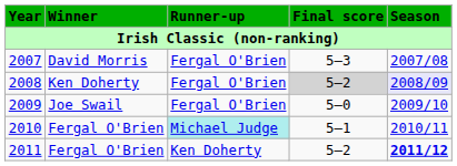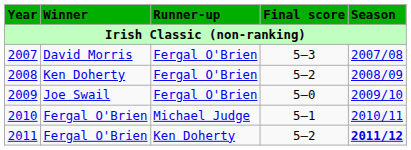2008 | Final score: lightgrey background -> no background
2008 | Season: lavender background -> no background
2010 | Runner-up: paleturquoise background -> no background
